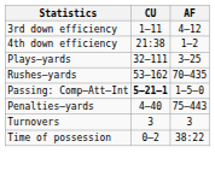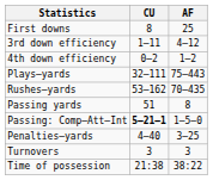+ row: First downs | 8 | 25
4th down efficiency | CU: 21:38 -> 0–2
Plays–yards | AF: 3–25 -> 75–443
+ row: Passing yards | 51 | 8
Penalties–yards | AF: 75–443 -> 3–25
Time of possession | CU: 0–2 -> 21:38
